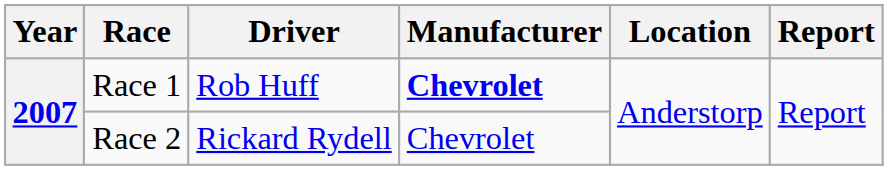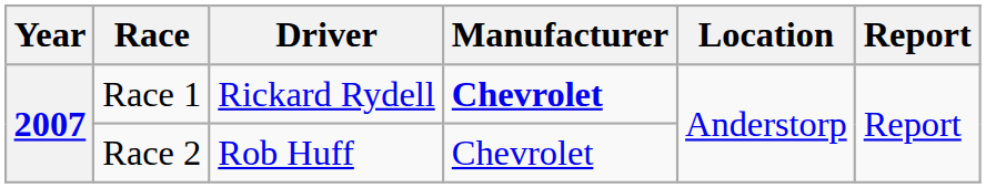Race 1 | Driver: Rob Huff -> Rickard Rydell
Race 2 | Driver: Rickard Rydell -> Rob Huff
